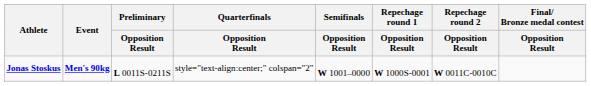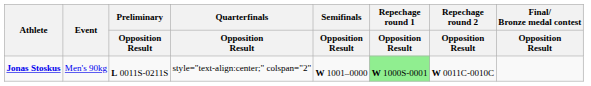Jonas Stoskus | Event: bold -> normal
Jonas Stoskus | Repechage round 1 / Opposition Result: no background -> lightgreen background
